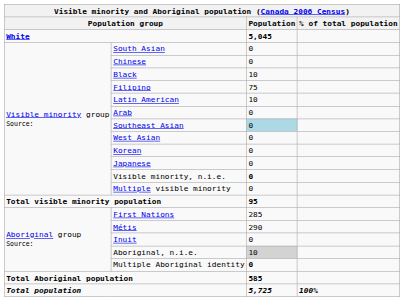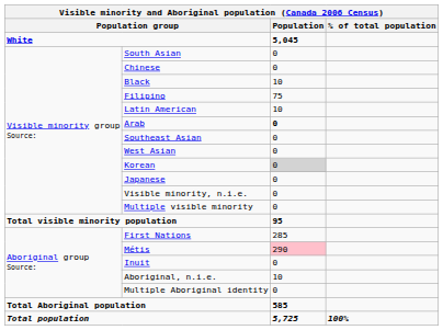Arab | Population: normal -> bold
Southeast Asian | Population: lightblue background -> no background
Korean | Population: no background -> lightgrey background
Visible minority, n.i.e. | Population: bold -> normal
Métis | Population: no background -> pink background
Aboriginal, n.i.e. | Population: lightgrey background -> no background
Multiple Aboriginal identity | Population: bold -> normal
